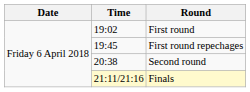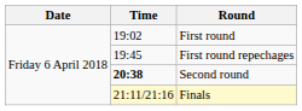Second round | Time: normal -> bold
